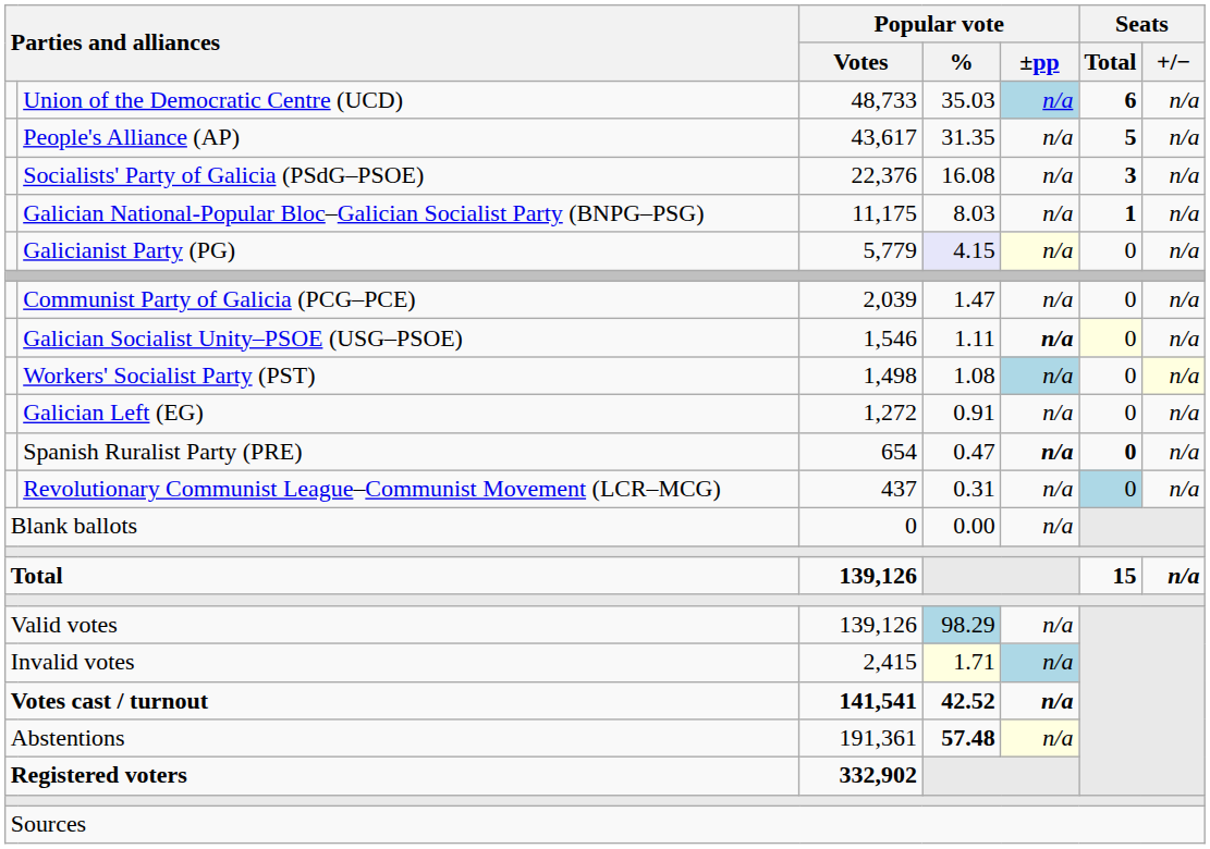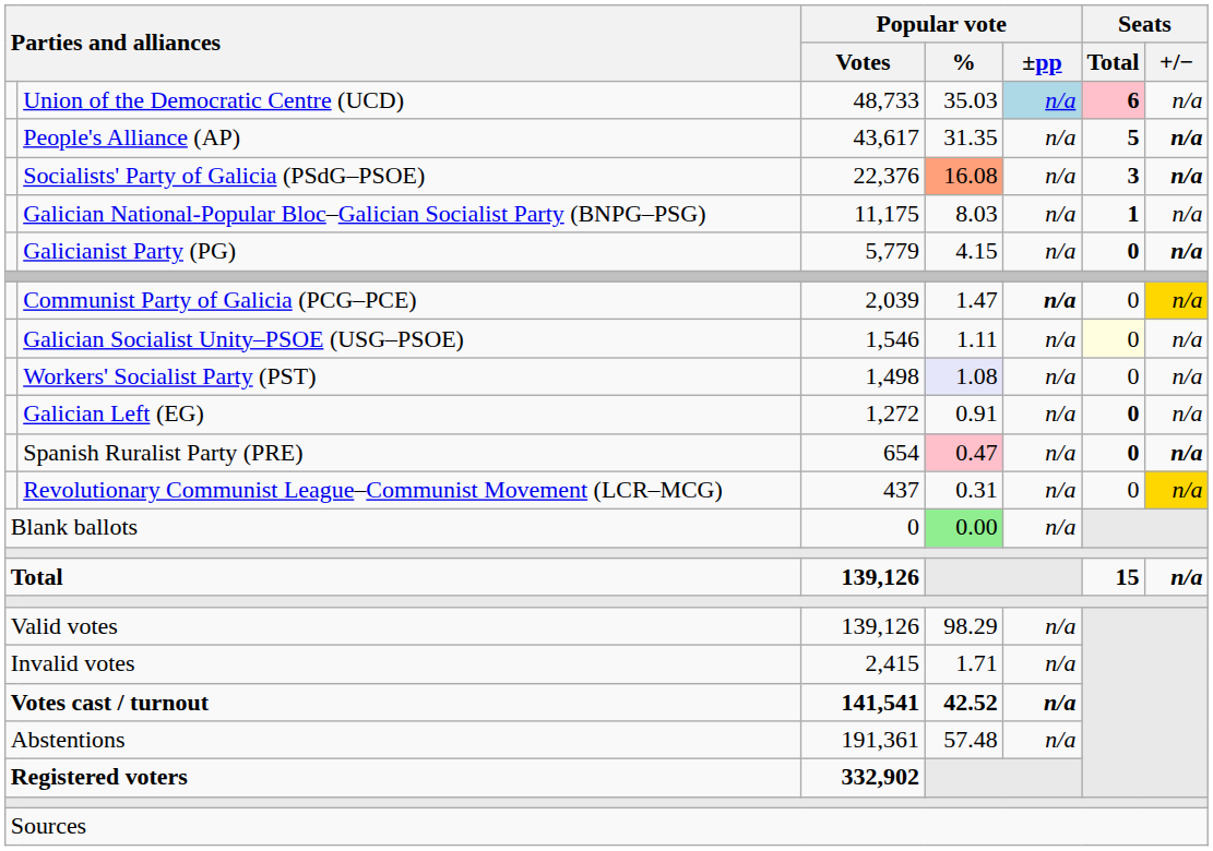Union of the Democratic Centre (UCD) | Seats / Total: no background -> pink background
People's Alliance (AP) | Seats / +/−: normal -> bold
Socialists' Party of Galicia (PSdG–PSOE) | Popular vote / %: no background -> lightsalmon background
Socialists' Party of Galicia (PSdG–PSOE) | Seats / +/−: normal -> bold
Galicianist Party (PG) | Popular vote / %: lavender background -> no background
Galicianist Party (PG) | Popular vote / ±pp: lightyellow background -> no background
Galicianist Party (PG) | Seats / Total: normal -> bold
Galicianist Party (PG) | Seats / +/−: normal -> bold
Communist Party of Galicia (PCG–PCE) | Popular vote / ±pp: normal -> bold
Communist Party of Galicia (PCG–PCE) | Seats / +/−: no background -> gold background
Galician Socialist Unity–PSOE (USG–PSOE) | Popular vote / ±pp: bold -> normal
Workers' Socialist Party (PST) | Popular vote / %: no background -> lavender background
Workers' Socialist Party (PST) | Popular vote / ±pp: lightblue background -> no background
Workers' Socialist Party (PST) | Seats / +/−: lightyellow background -> no background
Galician Left (EG) | Seats / Total: normal -> bold
Spanish Ruralist Party (PRE) | Popular vote / %: no background -> pink background
Spanish Ruralist Party (PRE) | Popular vote / ±pp: bold -> normal
Spanish Ruralist Party (PRE) | Seats / +/−: normal -> bold
Revolutionary Communist League–Communist Movement (LCR–MCG) | Seats / Total: lightblue background -> no background
Revolutionary Communist League–Communist Movement (LCR–MCG) | Seats / +/−: no background -> gold background
Blank ballots | Popular vote / %: no background -> lightgreen background
Valid votes | Popular vote / %: lightblue background -> no background
Invalid votes | Popular vote / %: lightyellow background -> no background
Invalid votes | Popular vote / ±pp: lightblue background -> no background
Abstentions | Popular vote / %: bold -> normal
Abstentions | Popular vote / ±pp: lightyellow background -> no background
